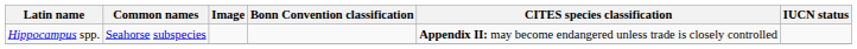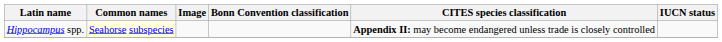Hippocampus spp. | Common names: no background -> lightyellow background
